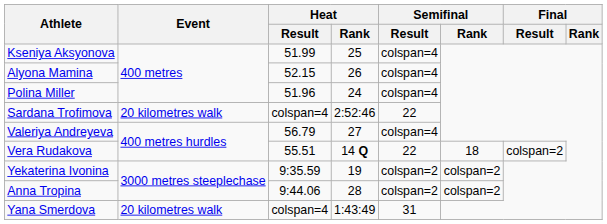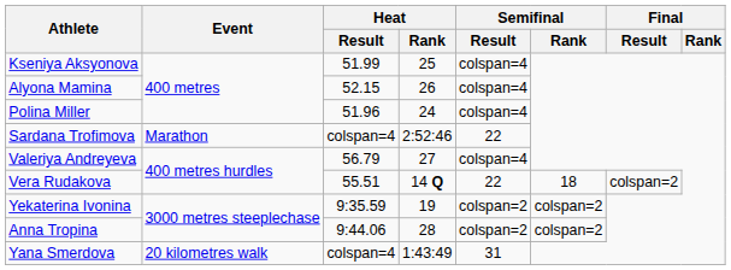Sardana Trofimova | Event: 20 kilometres walk -> Marathon
